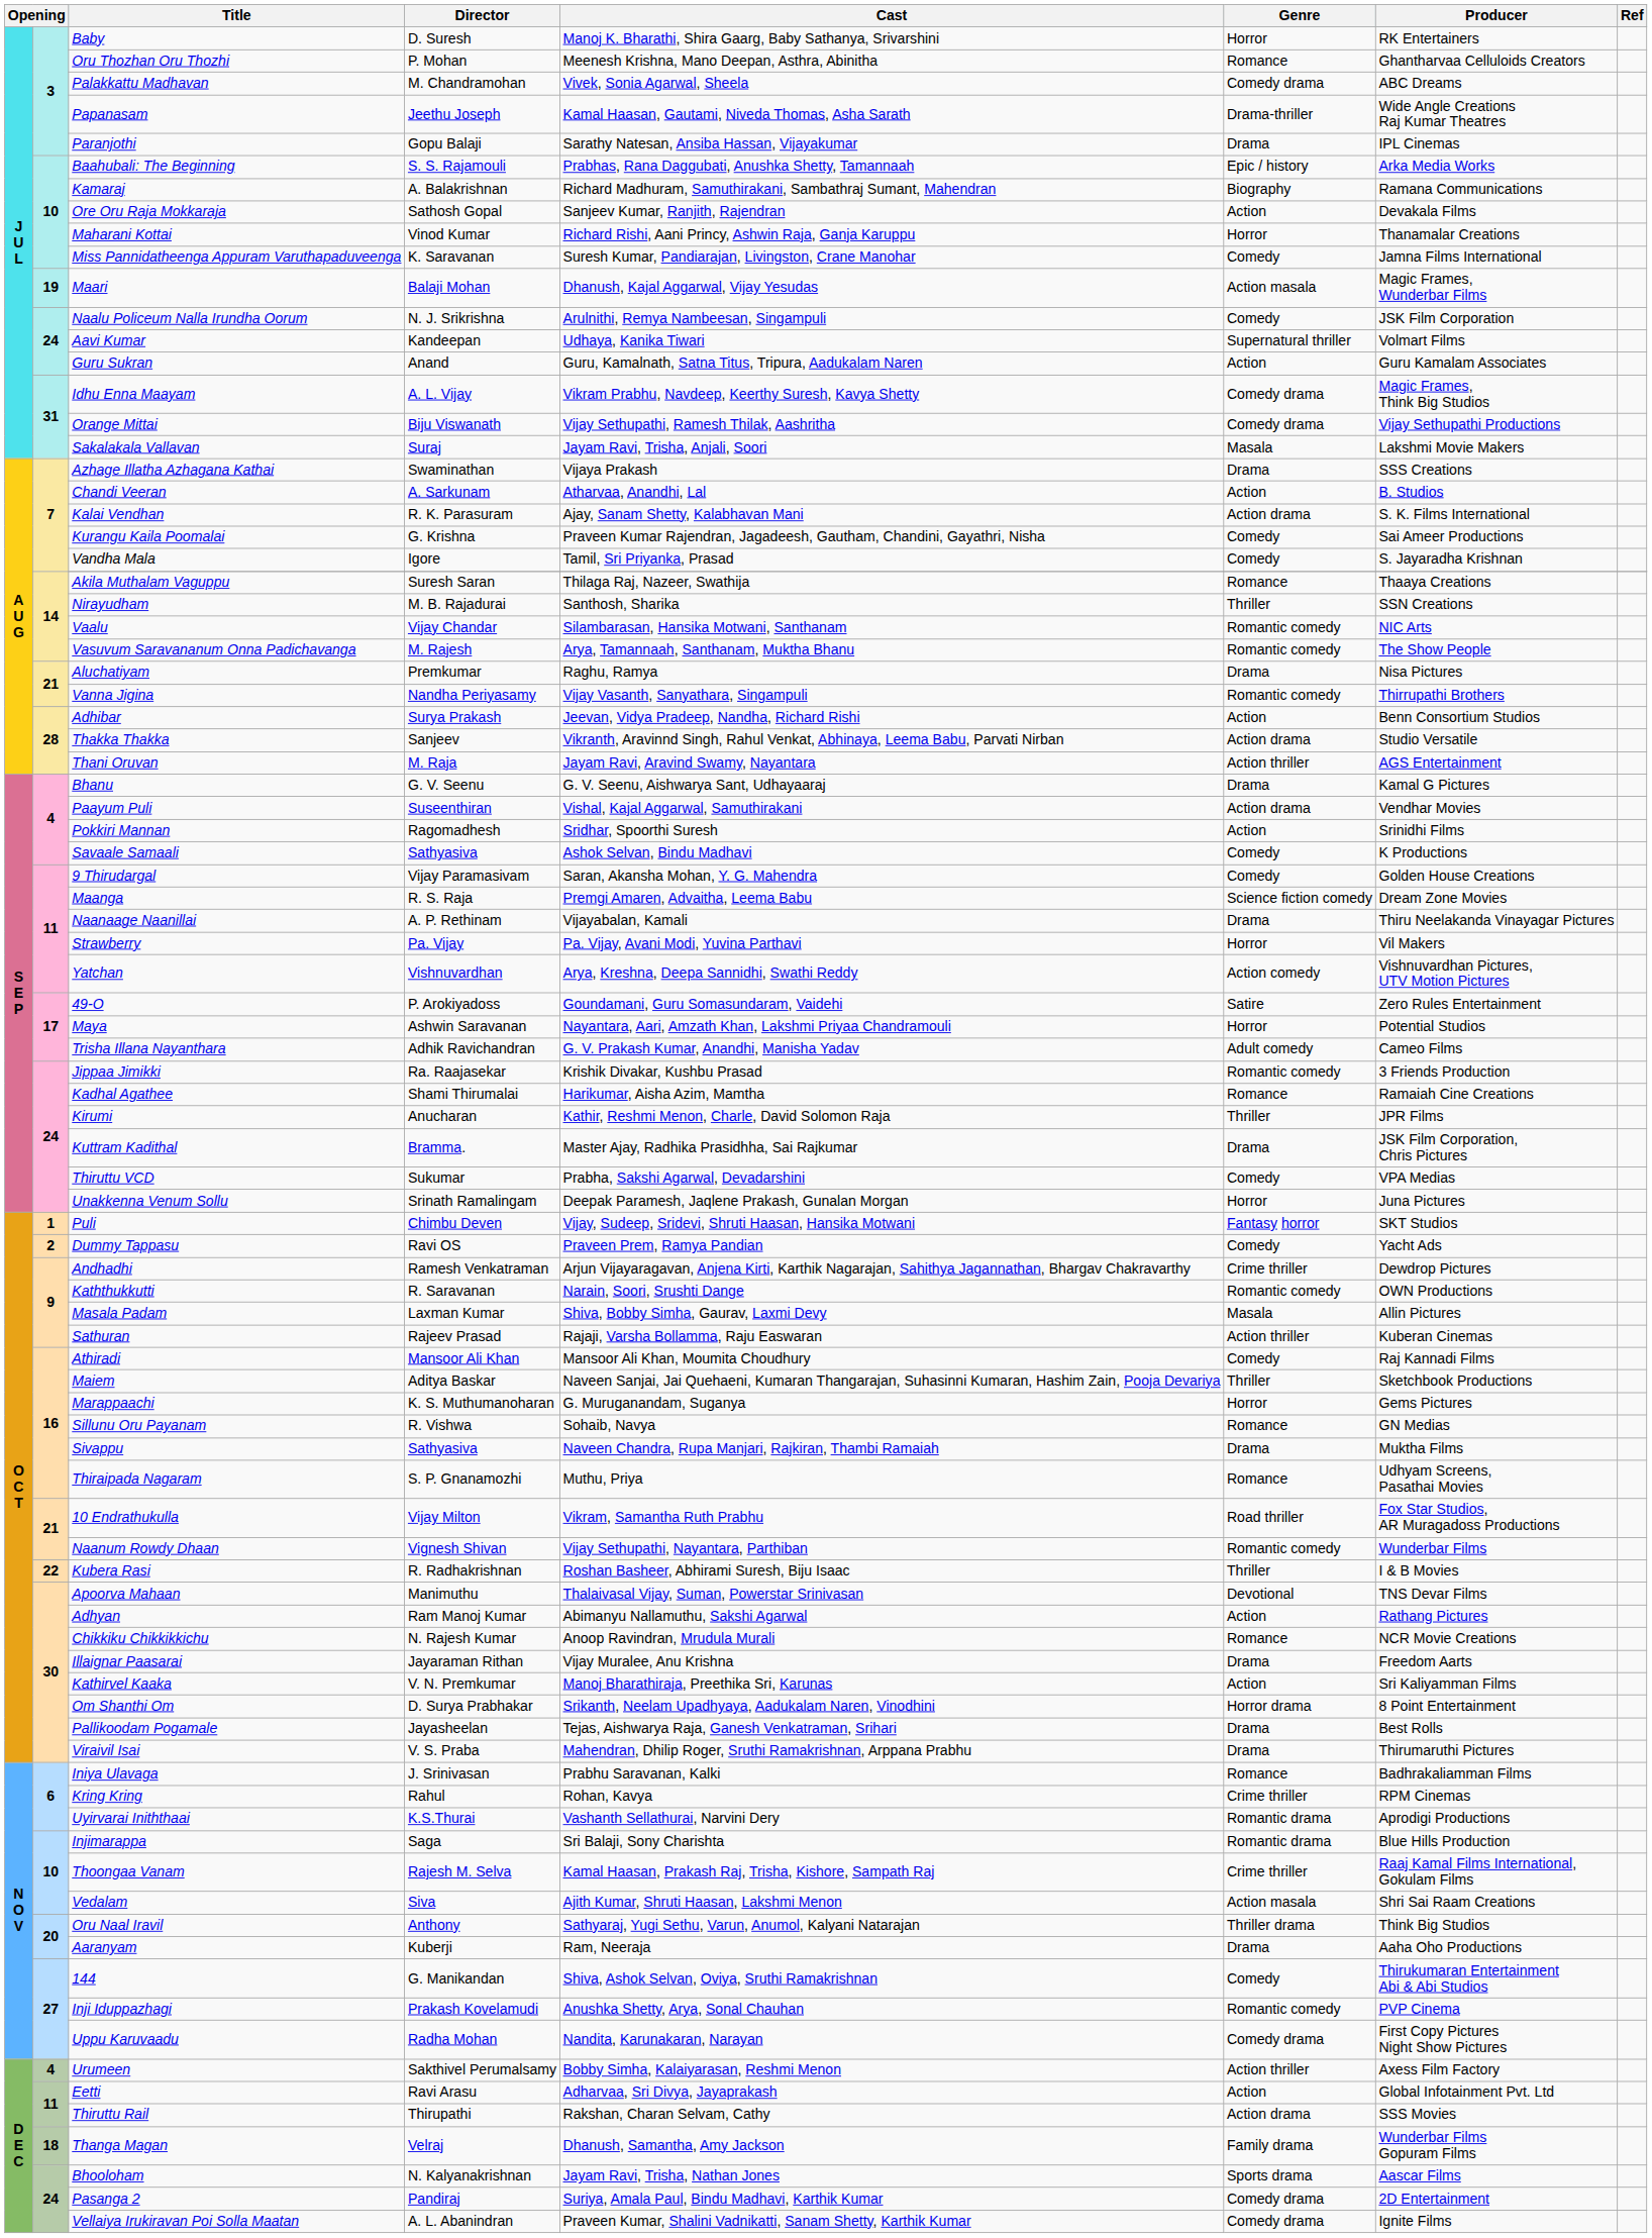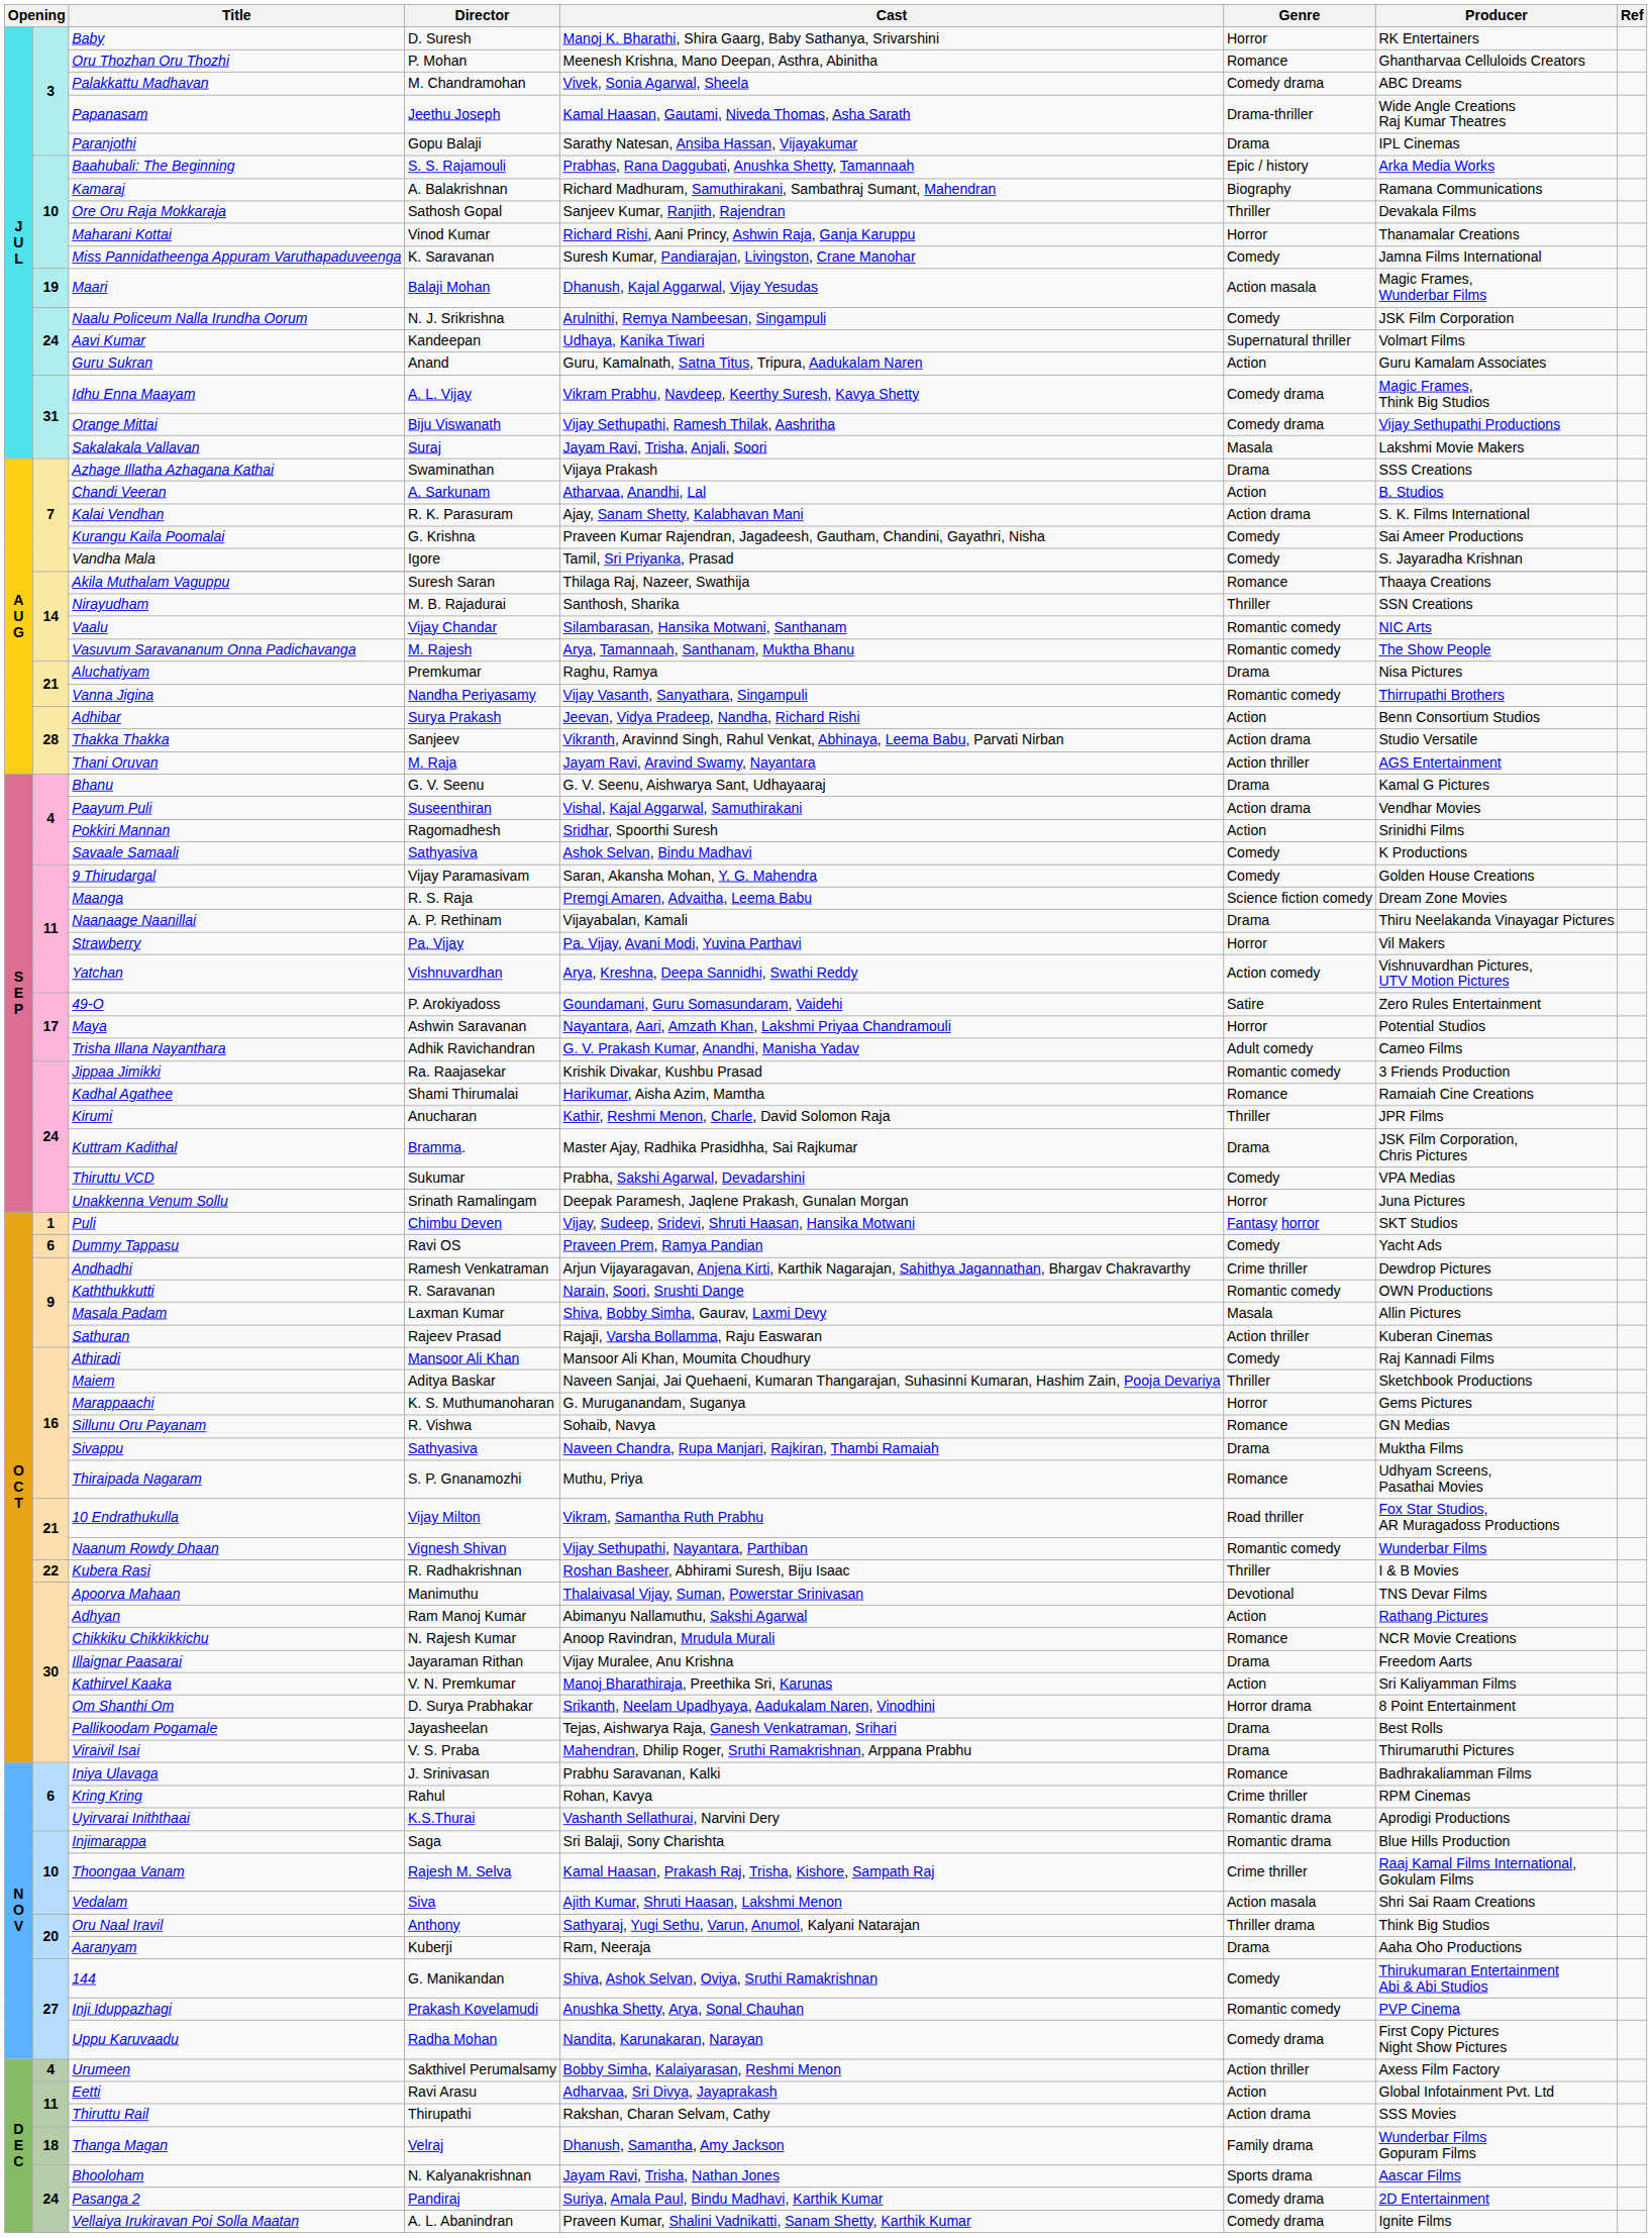Ore Oru Raja Mokkaraja | Genre: Action -> Thriller
Dummy Tappasu | column 2: 2 -> 6
